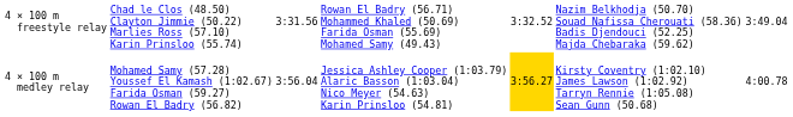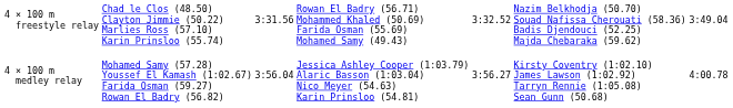4 × 100 m medley relay | column 5: gold background -> no background
